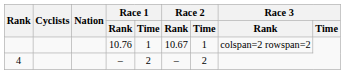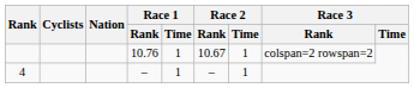4 | Race 1 / Time: 2 -> 1
4 | Race 2 / Time: 2 -> 1
